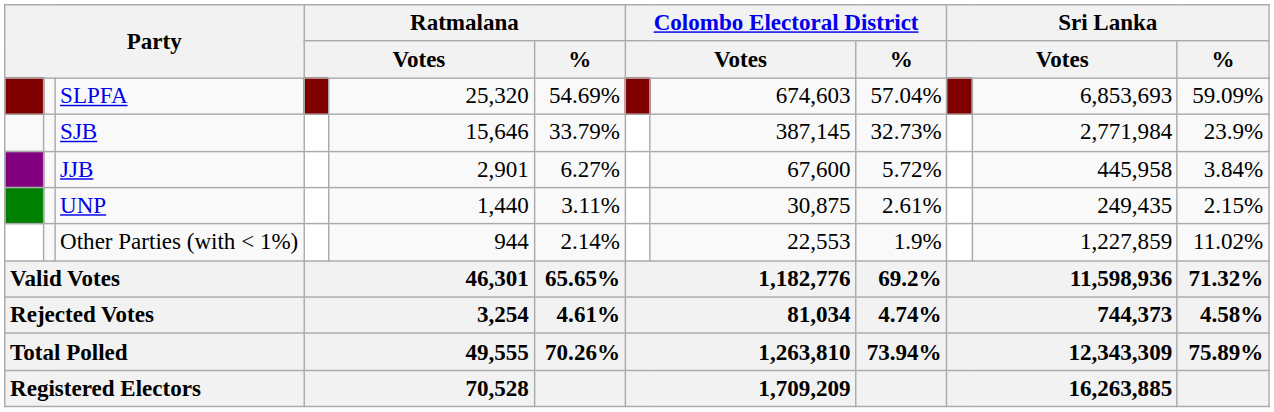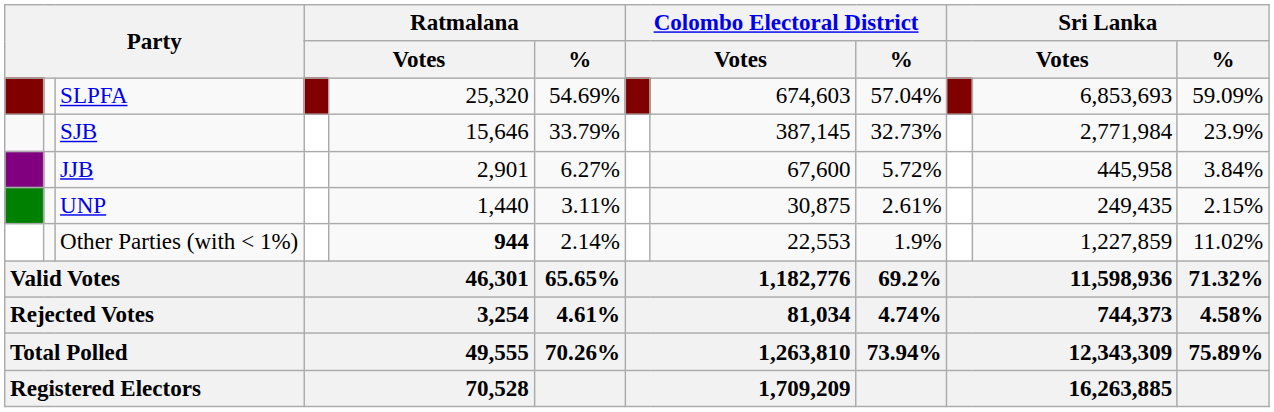Other Parties (with < 1%) | column 5: normal -> bold
